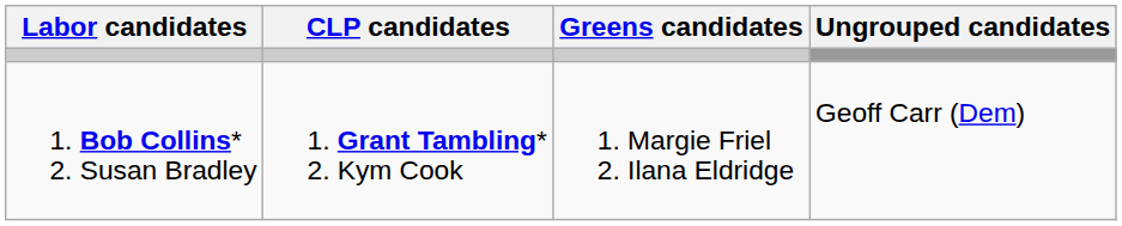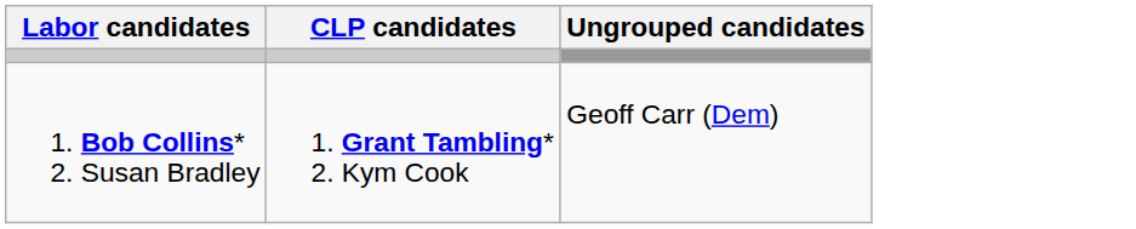- column: Greens candidates | Margie Friel Ilana Eldridge
